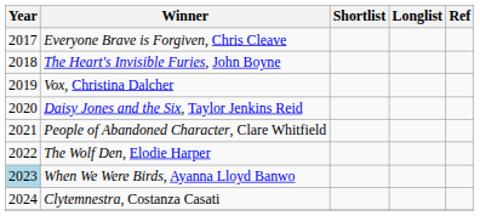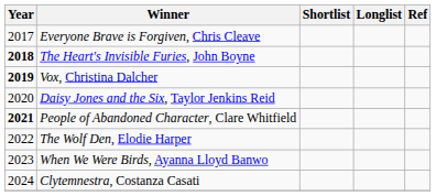The Heart's Invisible Furies, John Boyne | Year: normal -> bold
Vox, Christina Dalcher | Year: normal -> bold
People of Abandoned Character, Clare Whitfield | Year: normal -> bold
When We Were Birds, Ayanna Lloyd Banwo | Year: lightblue background -> no background
